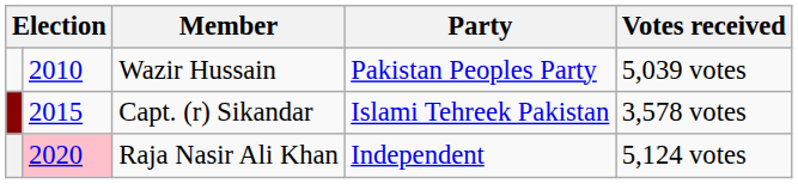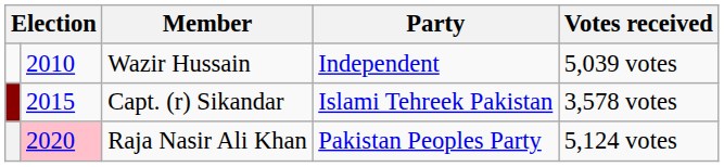Wazir Hussain | Party: Pakistan Peoples Party -> Independent
Raja Nasir Ali Khan | Party: Independent -> Pakistan Peoples Party
